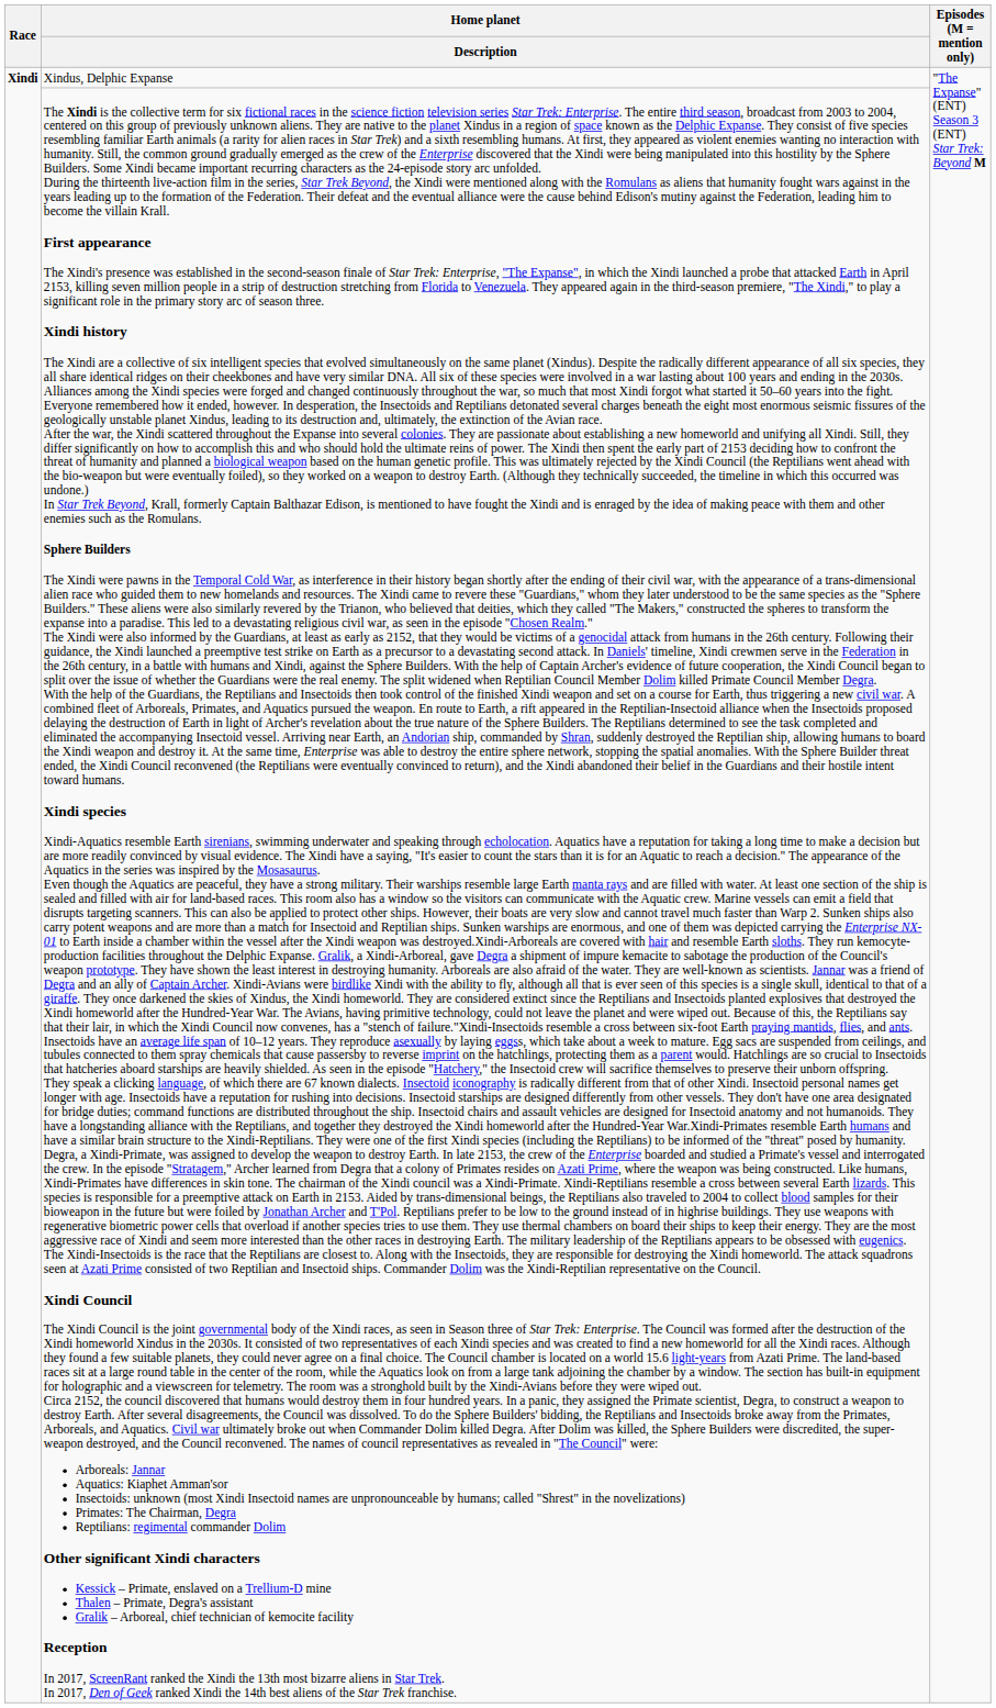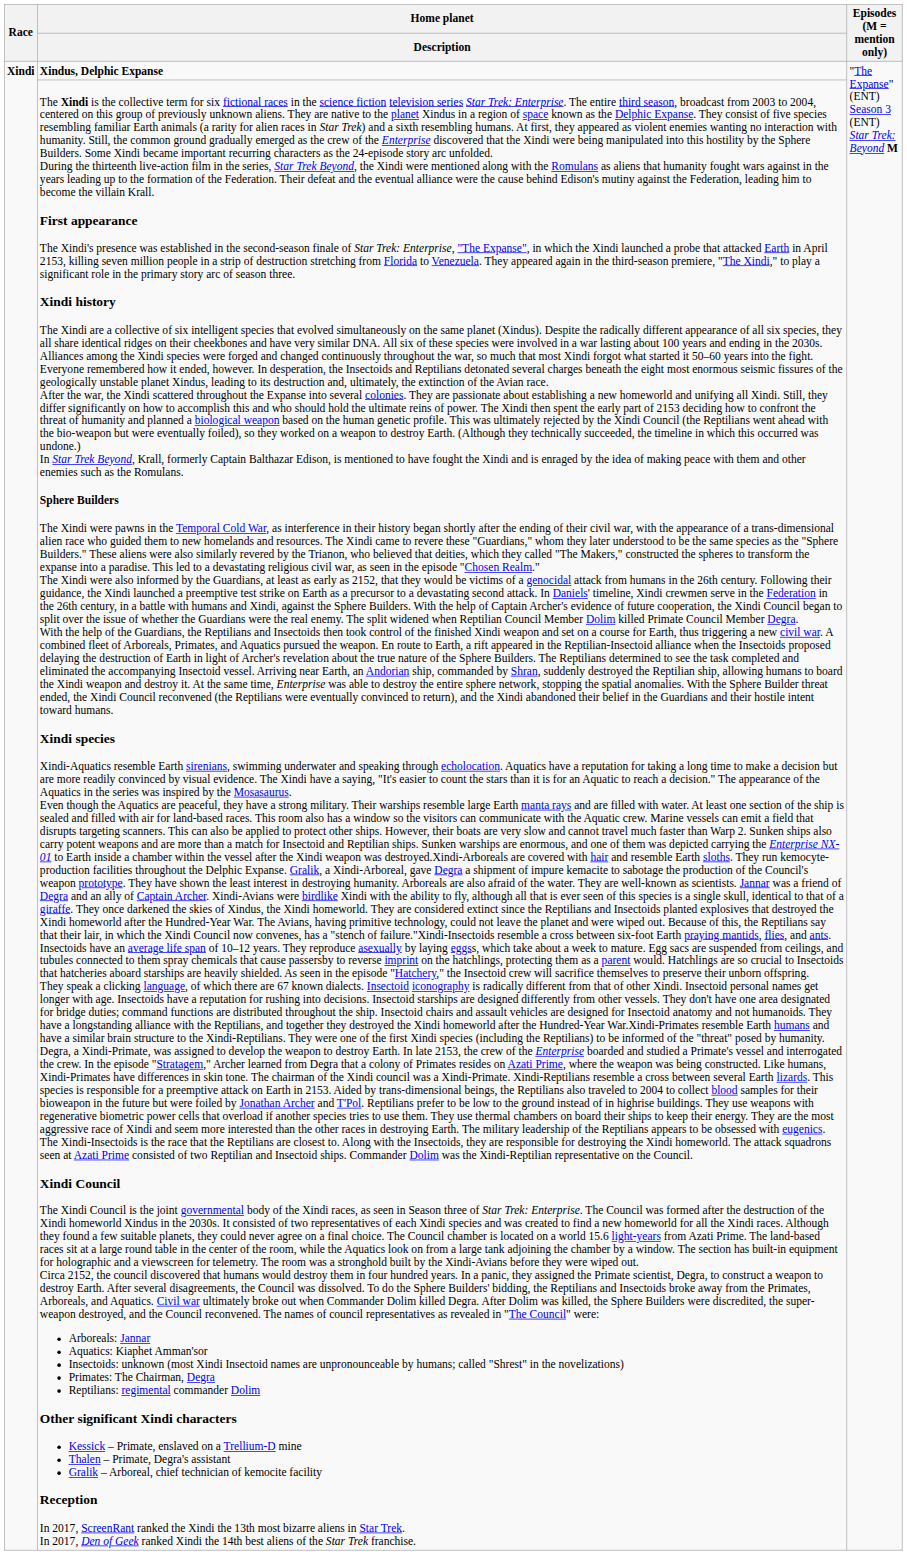Xindus, Delphic Expanse | Home planet / Description: normal -> bold
